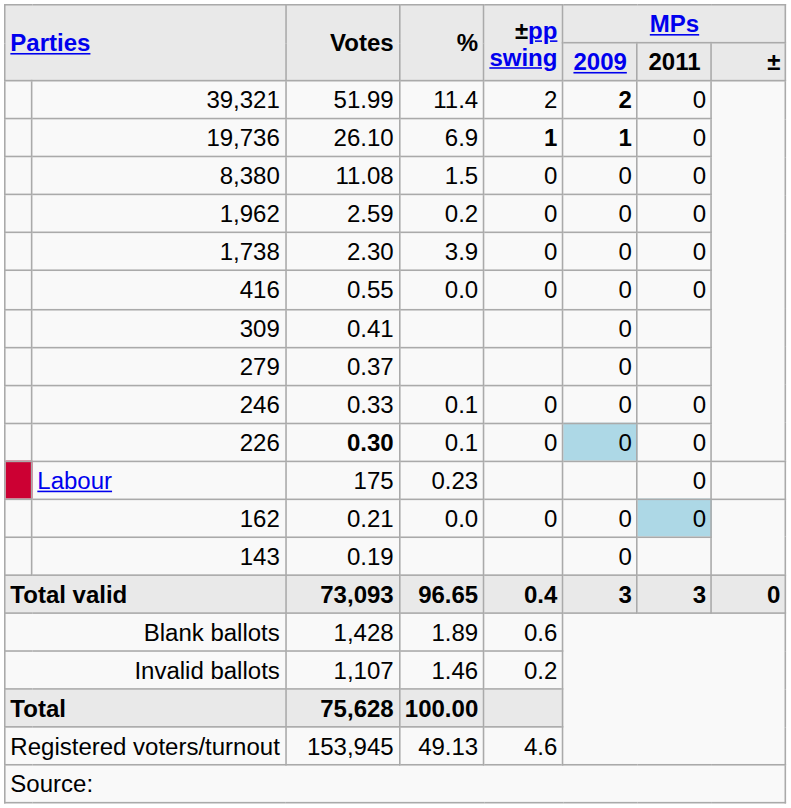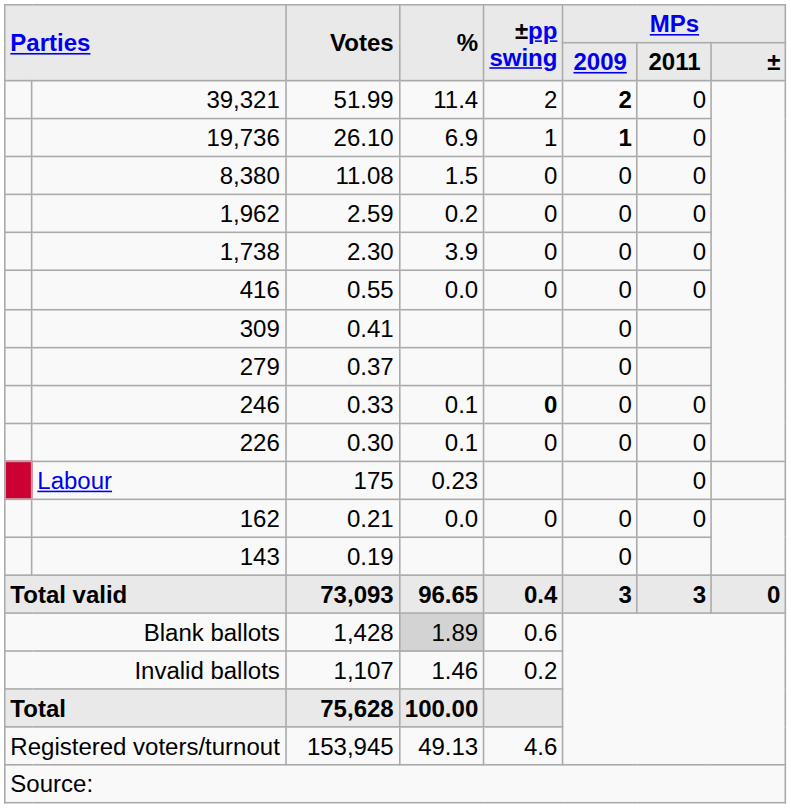19,736 | ±pp swing: bold -> normal
246 | ±pp swing: normal -> bold
226 | Votes: bold -> normal
226 | MPs / 2009: lightblue background -> no background
162 | MPs / 2011: lightblue background -> no background
Blank ballots | %: no background -> lightgrey background
